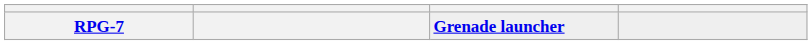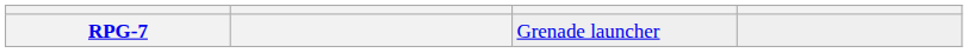RPG-7 | column 3: bold -> normal
